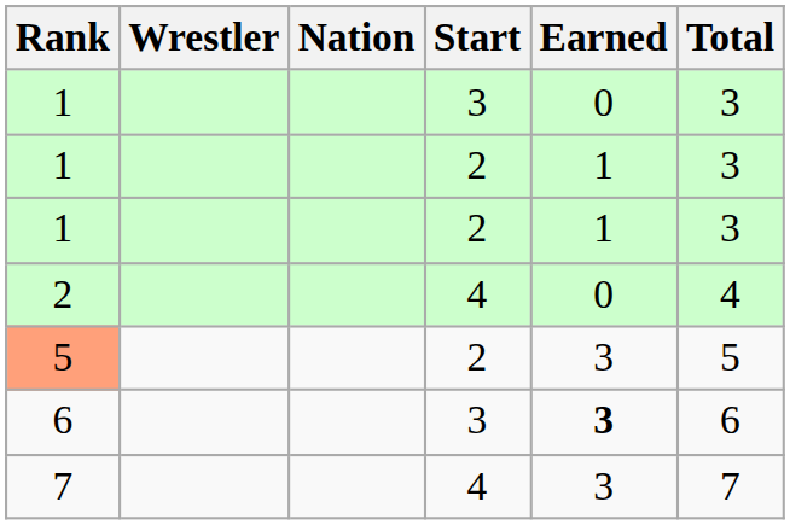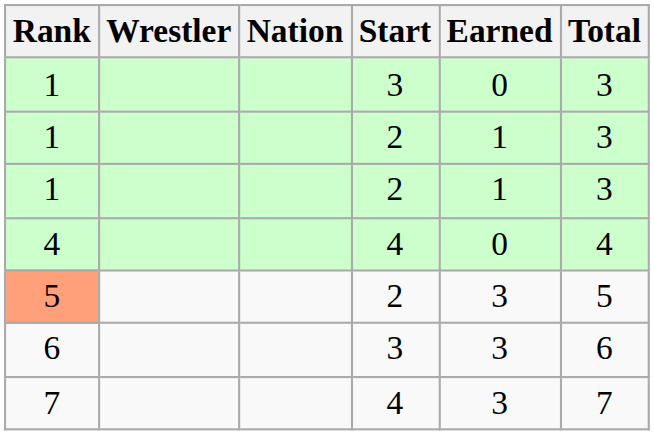row 5 | Rank: 2 -> 4
row 7 | Earned: bold -> normal
